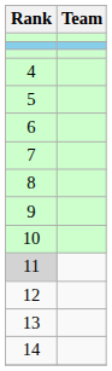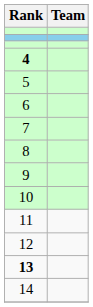row 5 | Rank: normal -> bold
row 12 | Rank: lightgrey background -> no background
row 14 | Rank: normal -> bold
